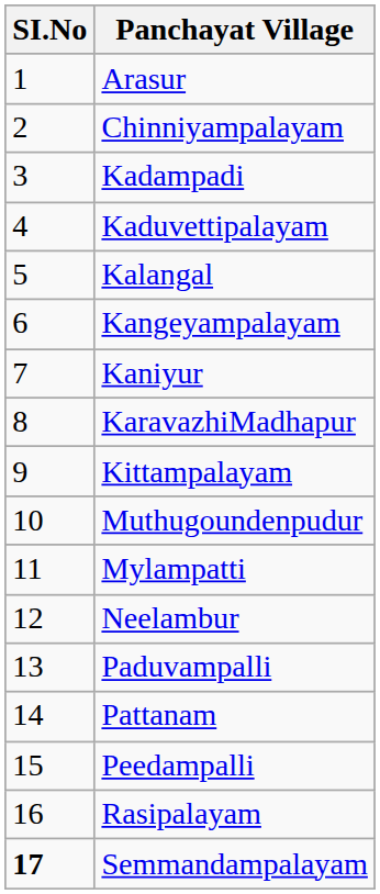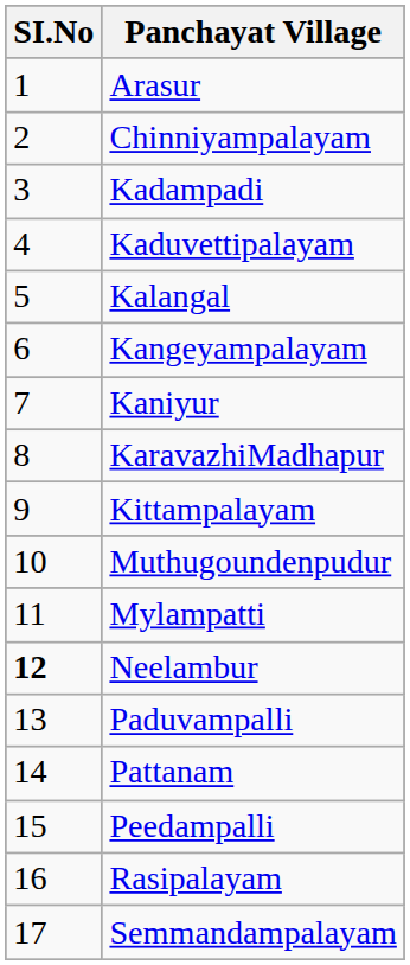Neelambur | SI.No: normal -> bold
Semmandampalayam | SI.No: bold -> normal
